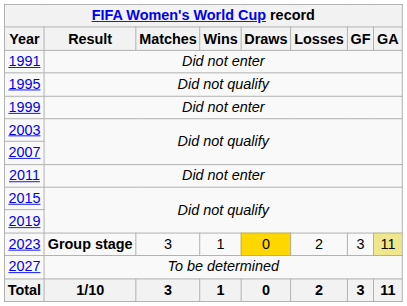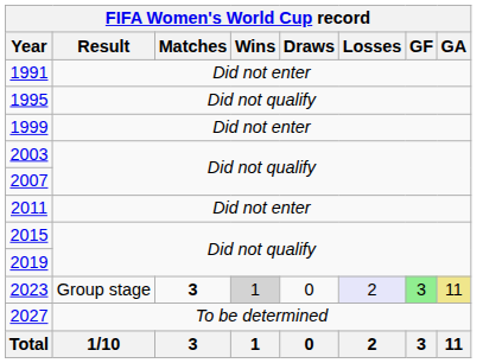2023 | FIFA Women's World Cup record / Result: bold -> normal
2023 | FIFA Women's World Cup record / Matches: normal -> bold
2023 | FIFA Women's World Cup record / Wins: no background -> lightgrey background
2023 | FIFA Women's World Cup record / Draws: gold background -> no background
2023 | FIFA Women's World Cup record / Losses: no background -> lavender background
2023 | FIFA Women's World Cup record / GF: no background -> lightgreen background
